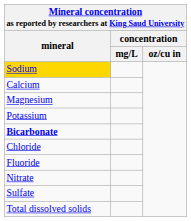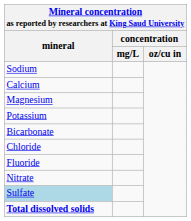Sodium | mineral: gold background -> no background
Bicarbonate | mineral: bold -> normal
Sulfate | mineral: no background -> lightblue background
Total dissolved solids | mineral: normal -> bold
